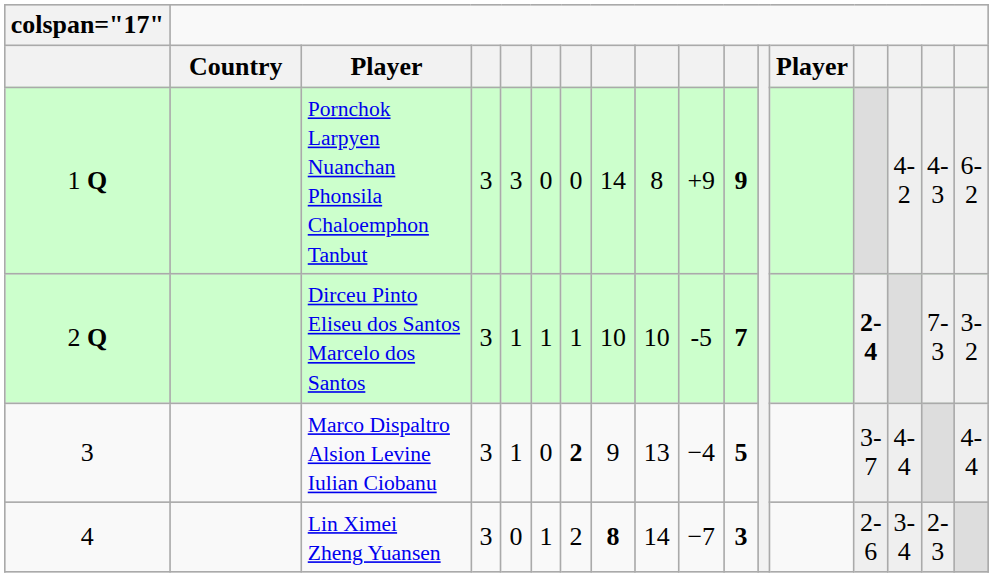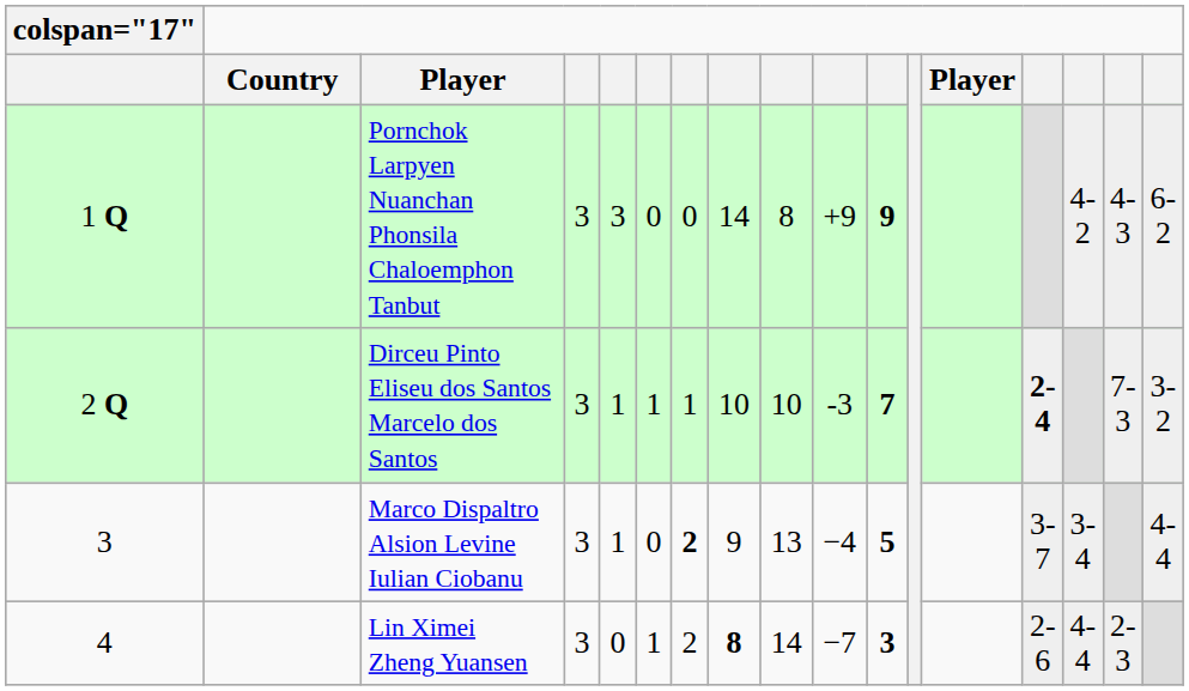Dirceu Pinto Eliseu dos Santos Marcelo dos Santos | column 10: -5 -> -3
Marco Dispaltro Alsion Levine Iulian Ciobanu | column 15: 4-4 -> 3-4
Lin Ximei Zheng Yuansen | column 15: 3-4 -> 4-4
